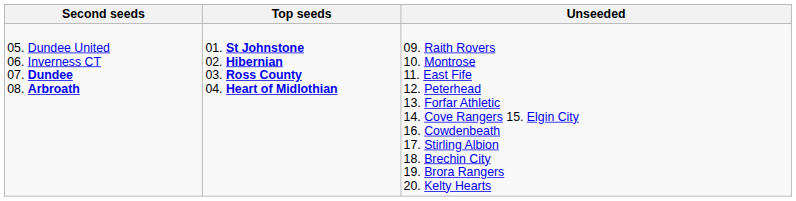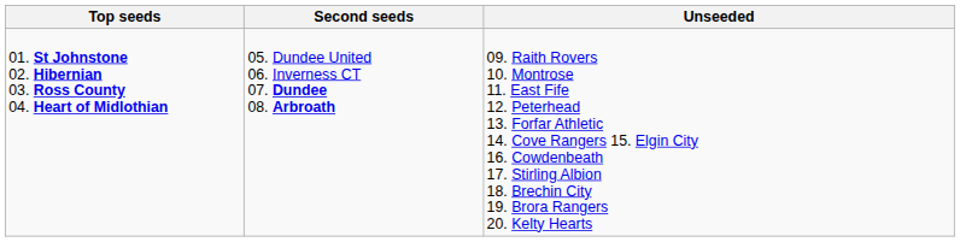columns swapped: Top seeds <-> Second seeds
